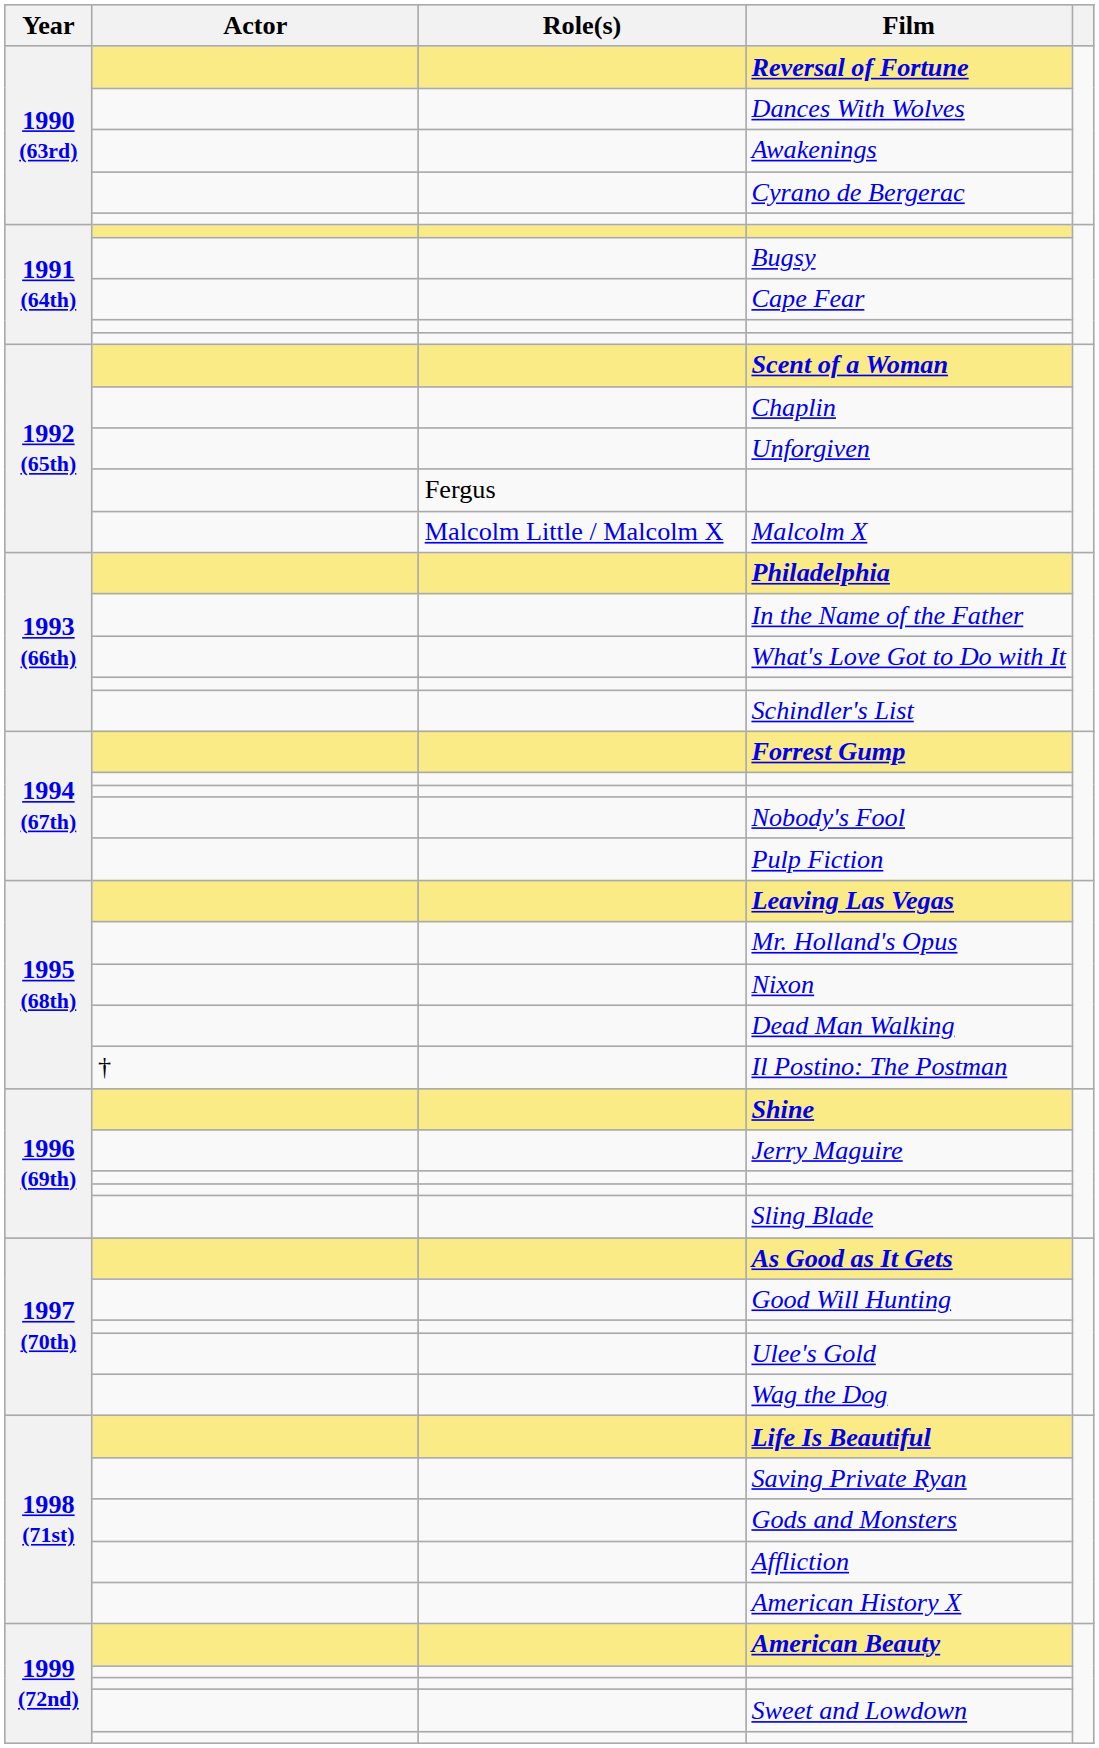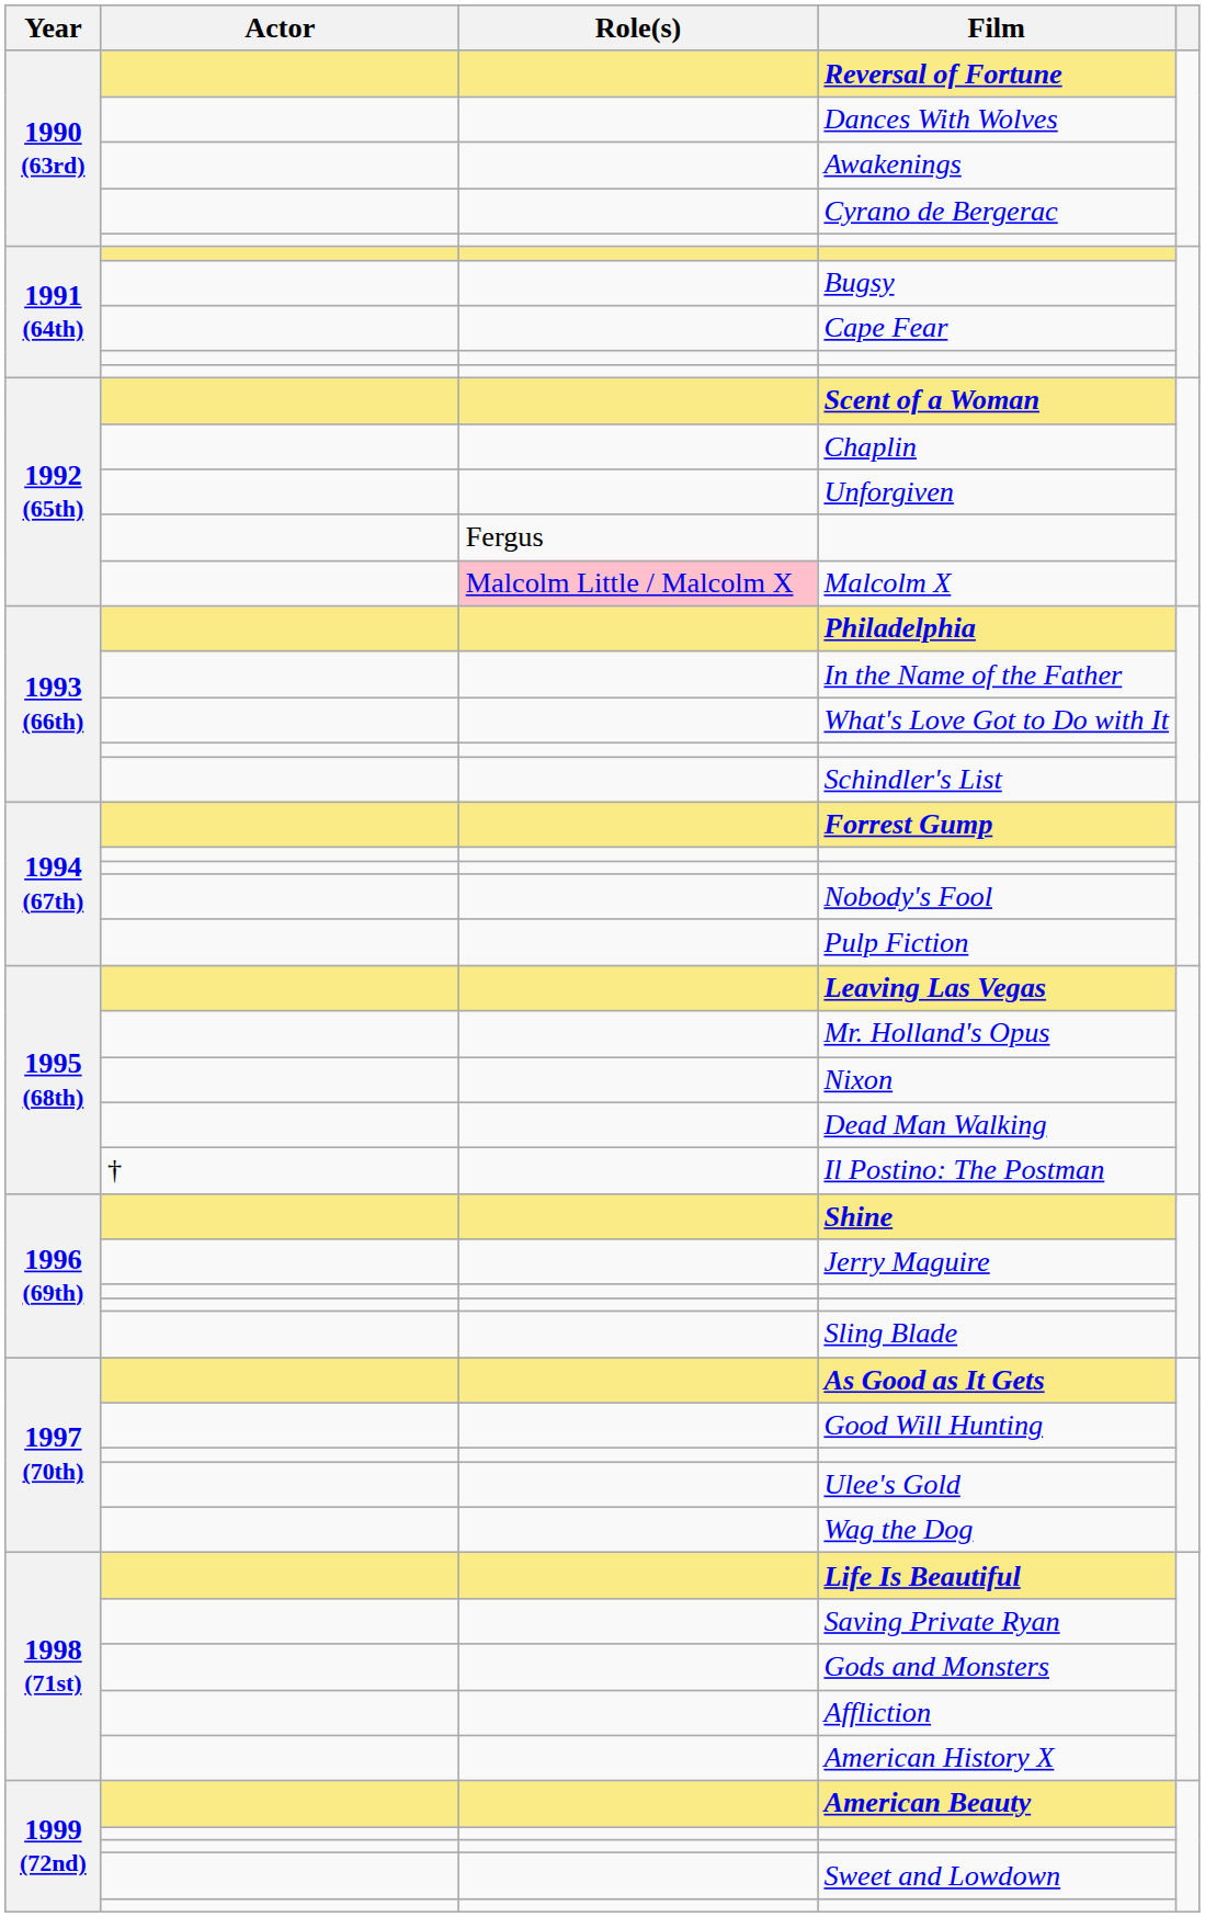Malcolm X | Role(s): no background -> pink background
